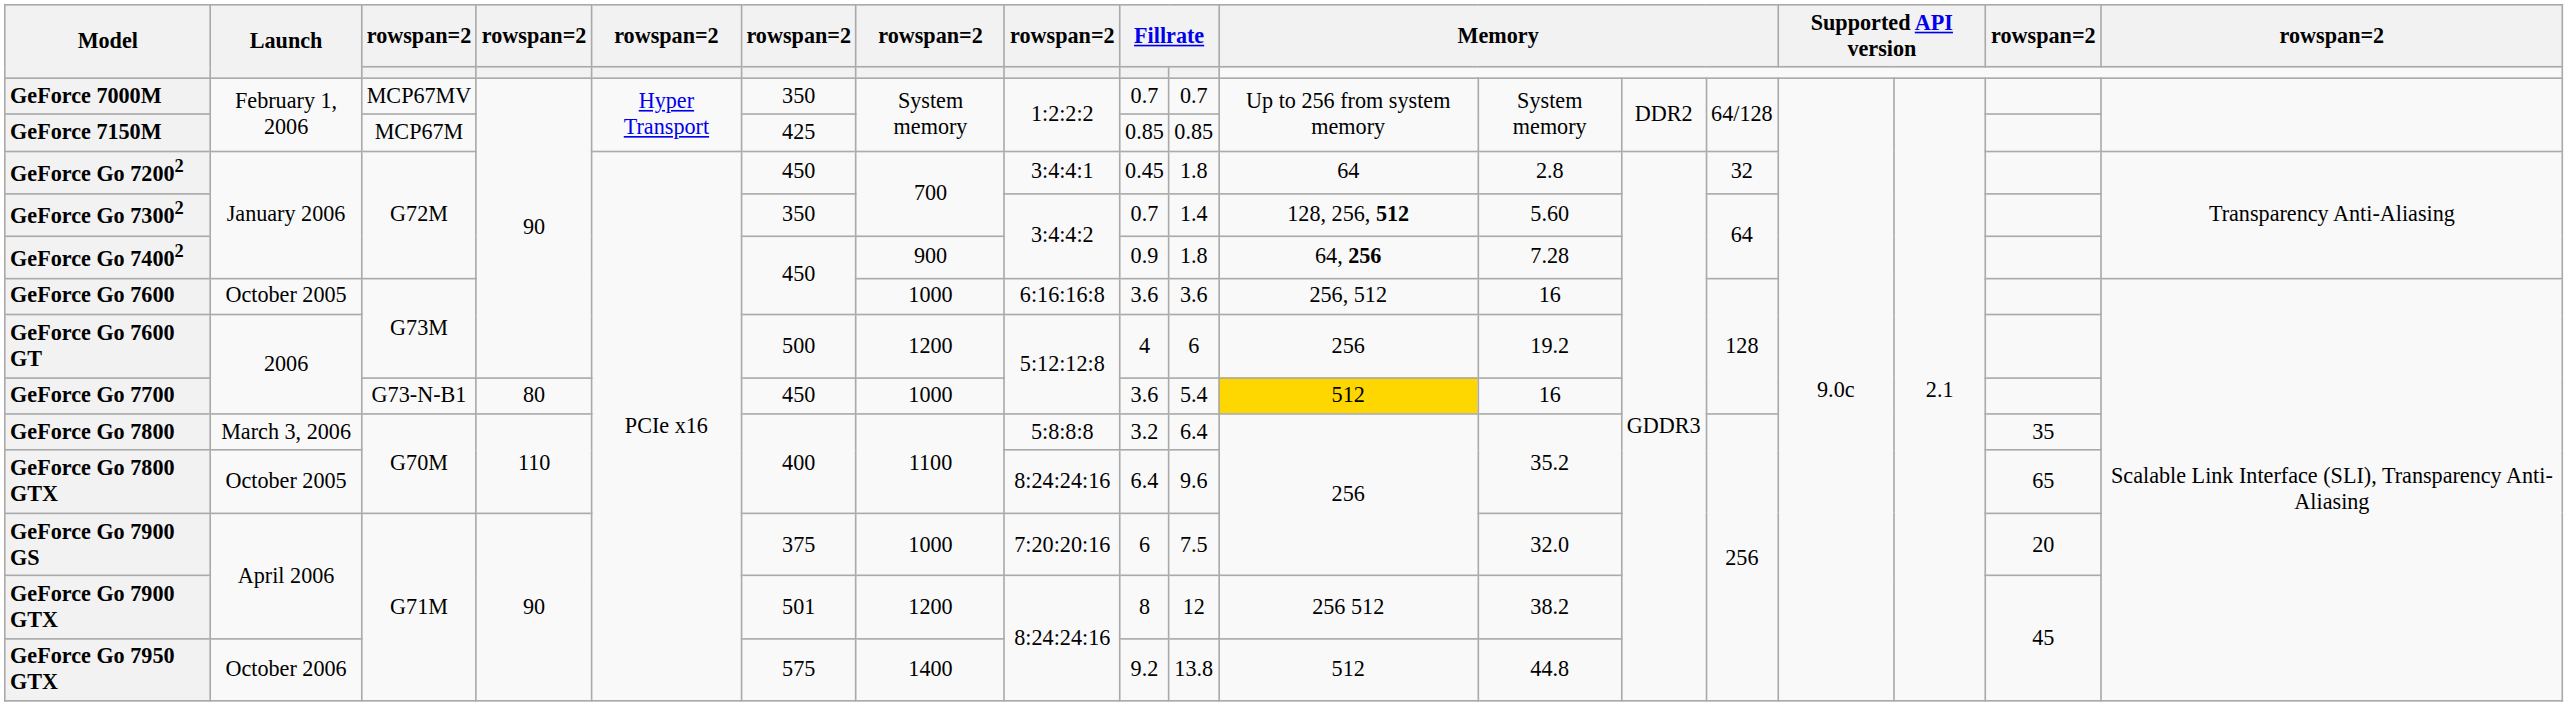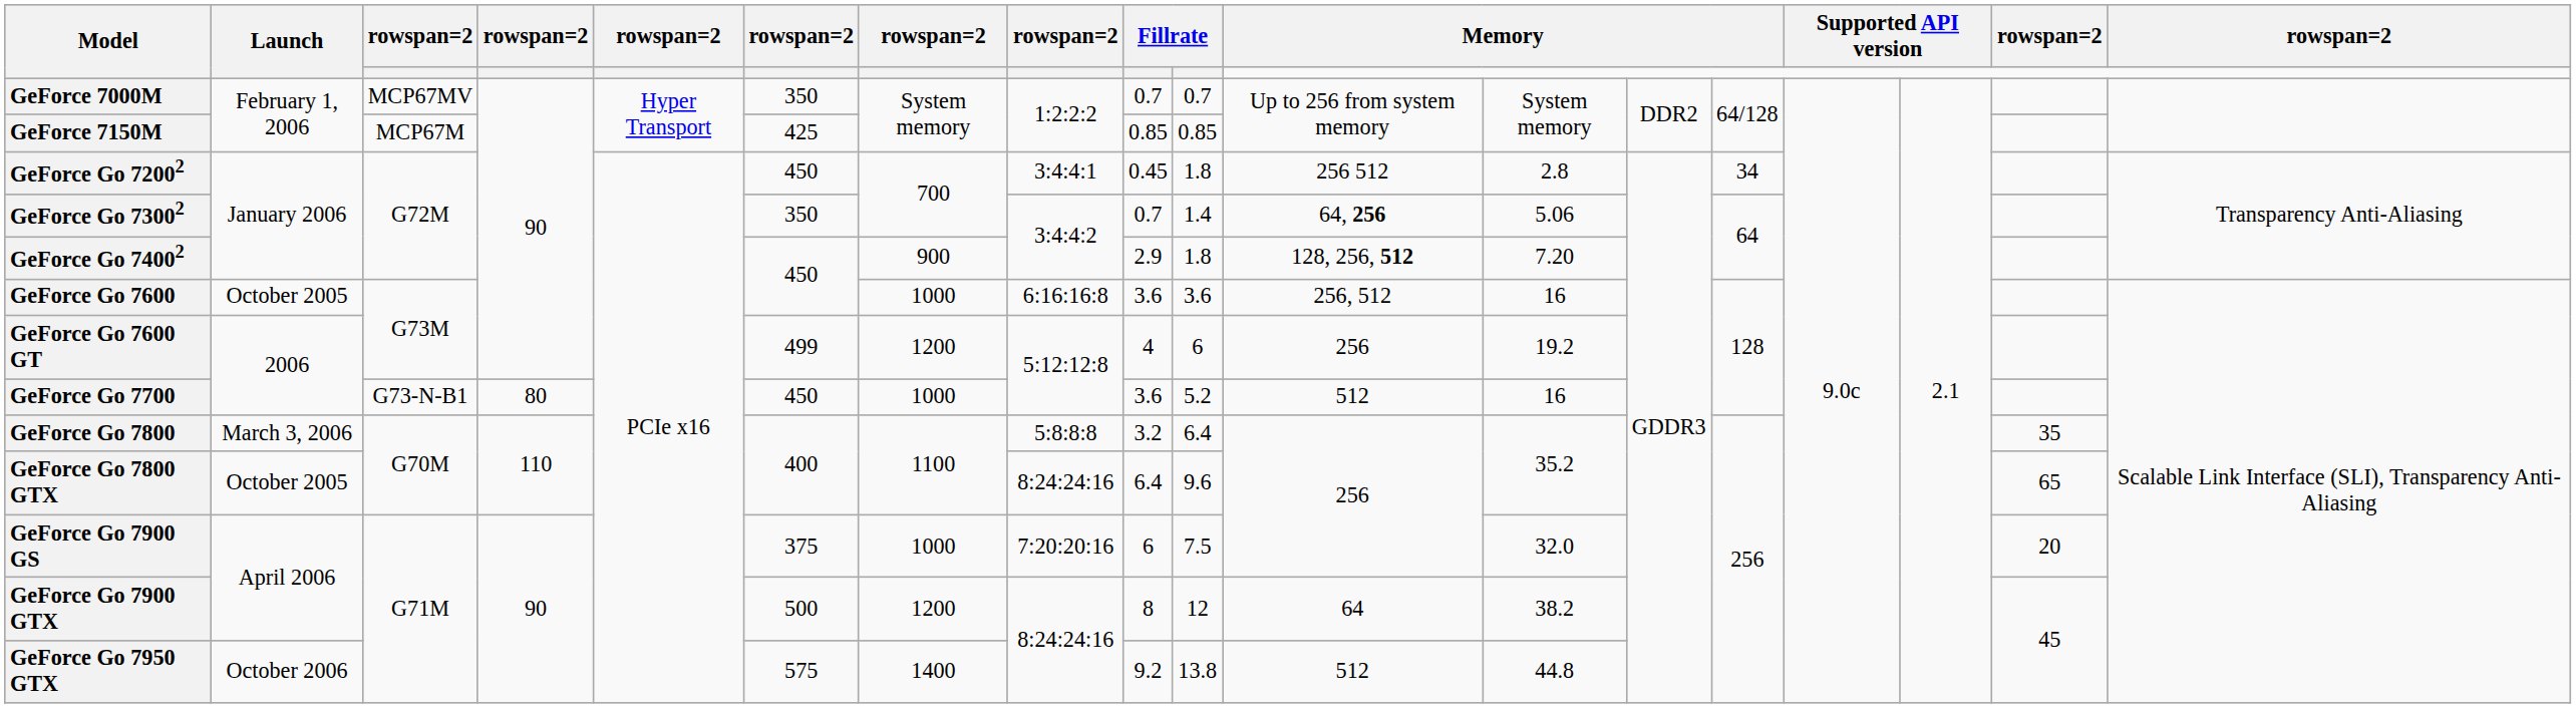GeForce Go 72002 | column 11: 64 -> 256 512
GeForce Go 72002 | column 14: 32 -> 34
GeForce Go 73002 | column 11: 128, 256, 512 -> 64, 256
GeForce Go 73002 | column 12: 5.60 -> 5.06
GeForce Go 74002 | column 9: 0.9 -> 2.9
GeForce Go 74002 | column 11: 64, 256 -> 128, 256, 512
GeForce Go 74002 | column 12: 7.28 -> 7.20
GeForce Go 7600 GT | column 6: 500 -> 499
GeForce Go 7700 | column 10: 5.4 -> 5.2
GeForce Go 7700 | column 11: gold background -> no background
GeForce Go 7900 GTX | column 6: 501 -> 500
GeForce Go 7900 GTX | column 11: 256 512 -> 64
